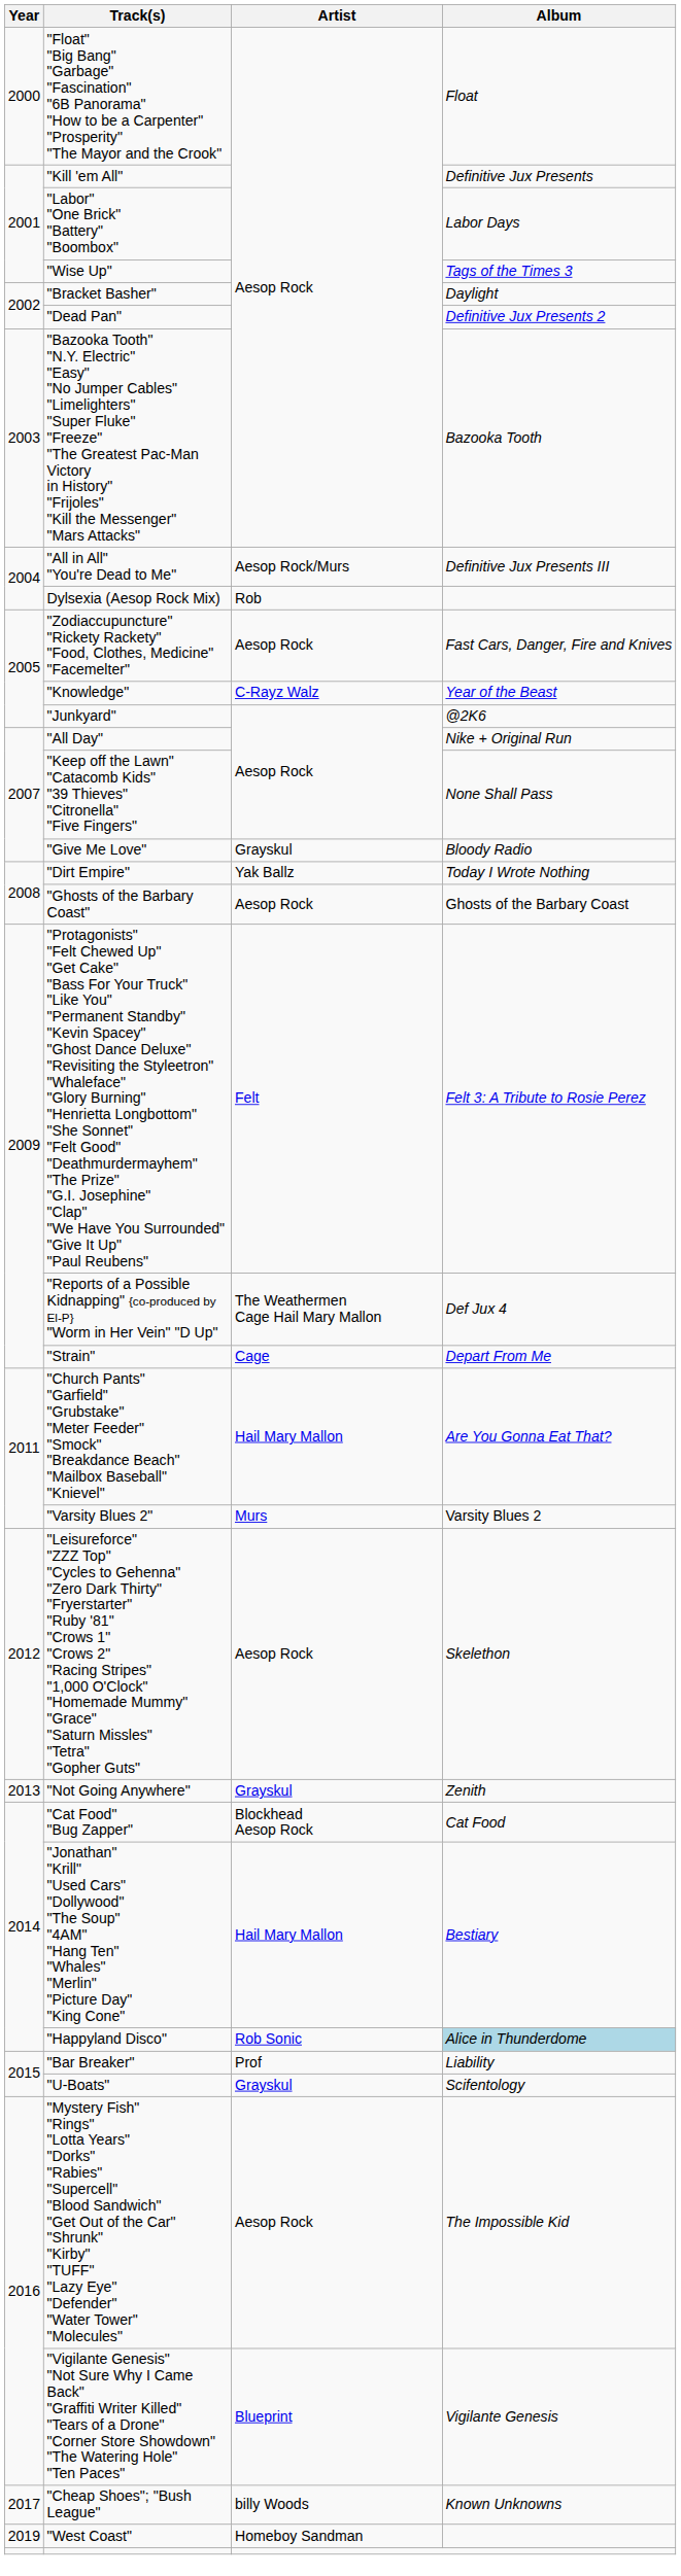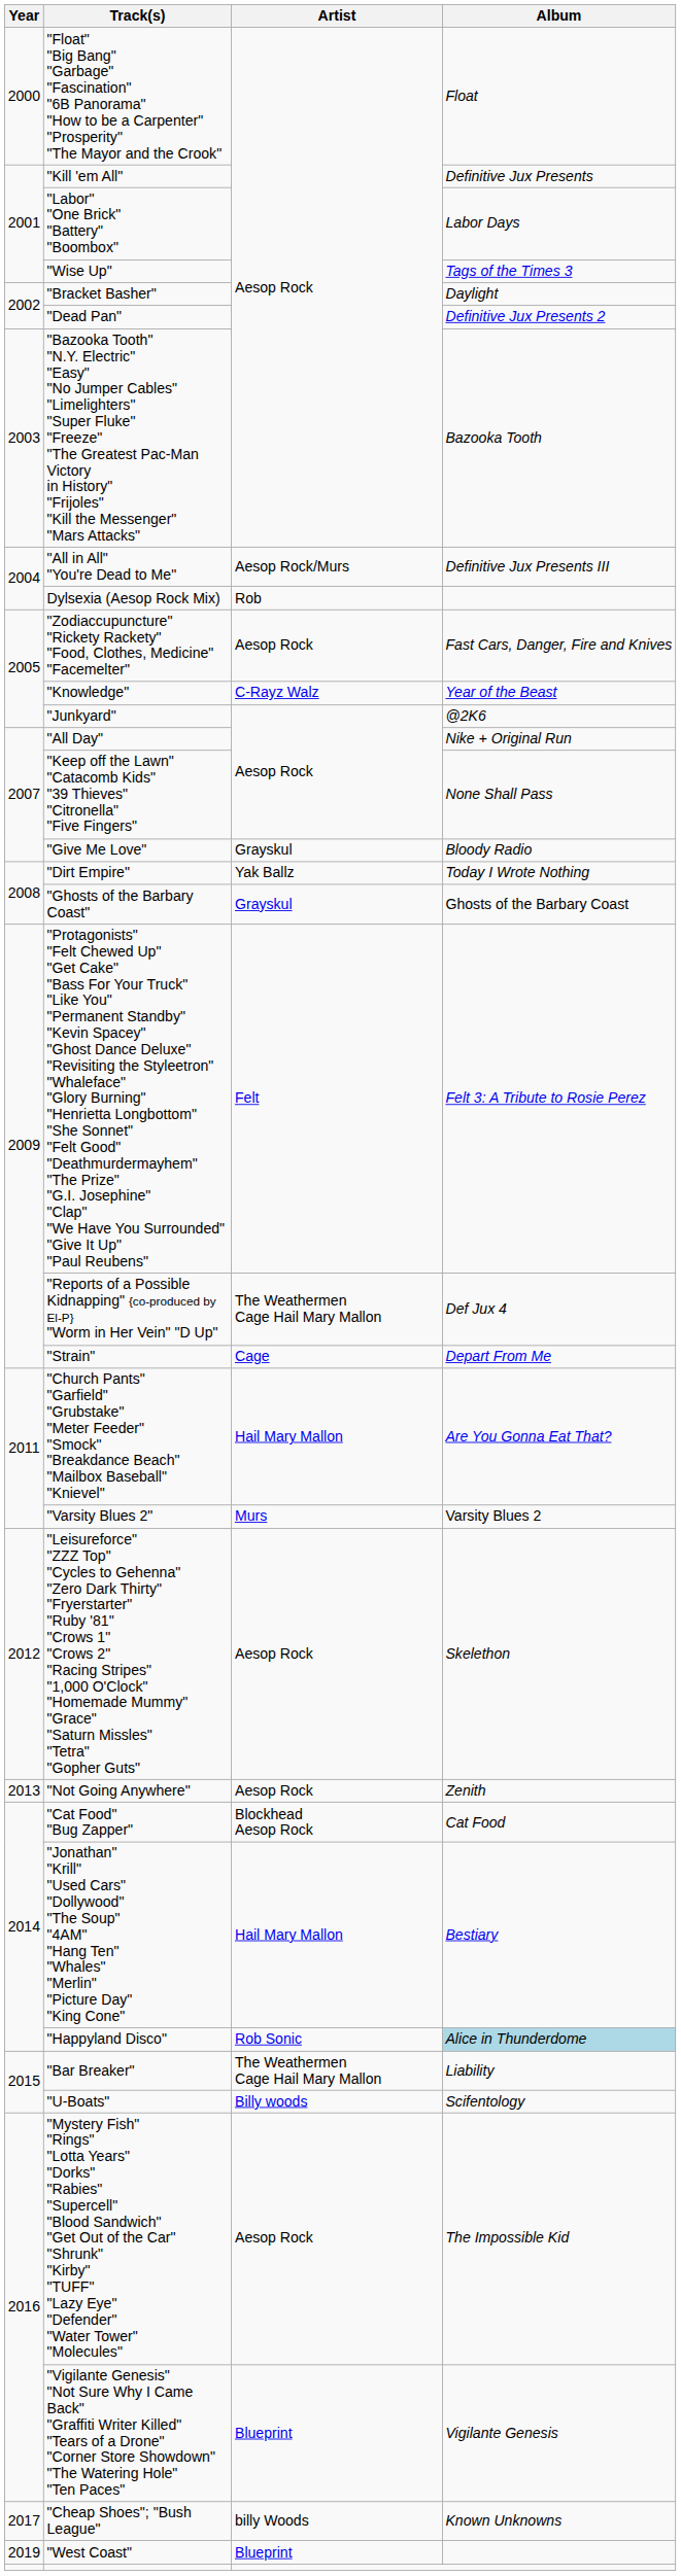"Ghosts of the Barbary Coast" | Artist: Aesop Rock -> Grayskul
"Not Going Anywhere" | Artist: Grayskul -> Aesop Rock
"Bar Breaker" | Artist: Prof -> The Weathermen Cage Hail Mary Mallon
"U-Boats" | Artist: Grayskul -> Billy woods
"West Coast" | Artist: Homeboy Sandman -> Blueprint
